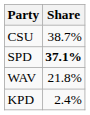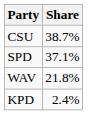SPD | Share: bold -> normal
